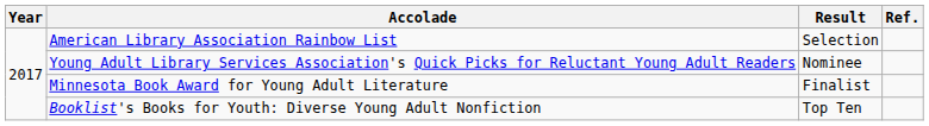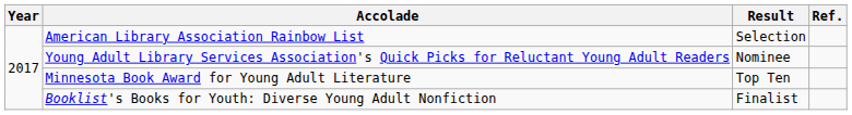Minnesota Book Award for Young Adult Literature | Result: Finalist -> Top Ten
Booklist's Books for Youth: Diverse Young Adult Nonfiction | Result: Top Ten -> Finalist
